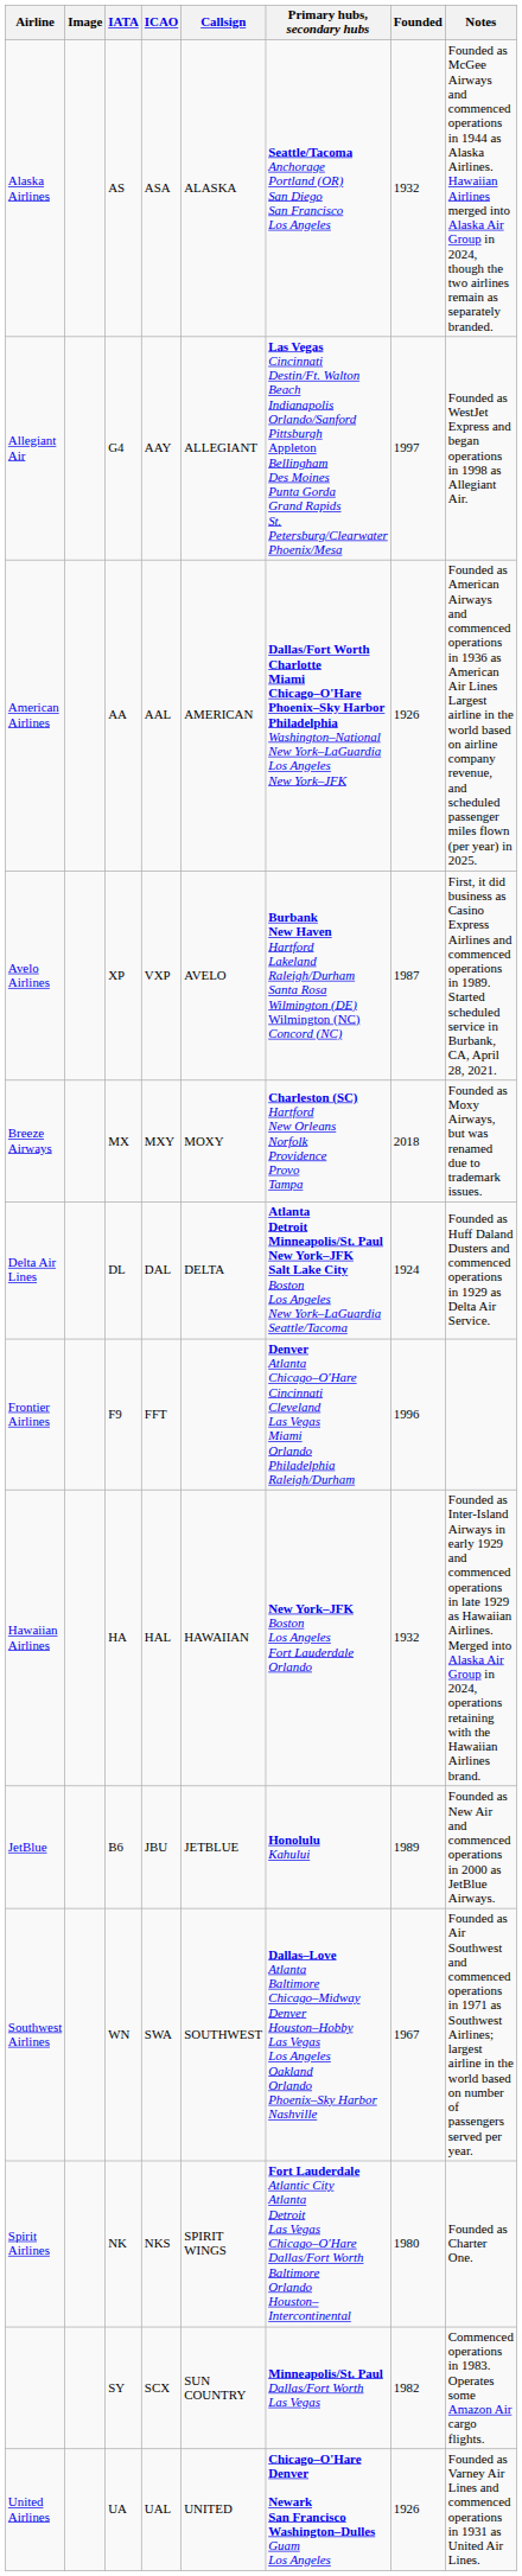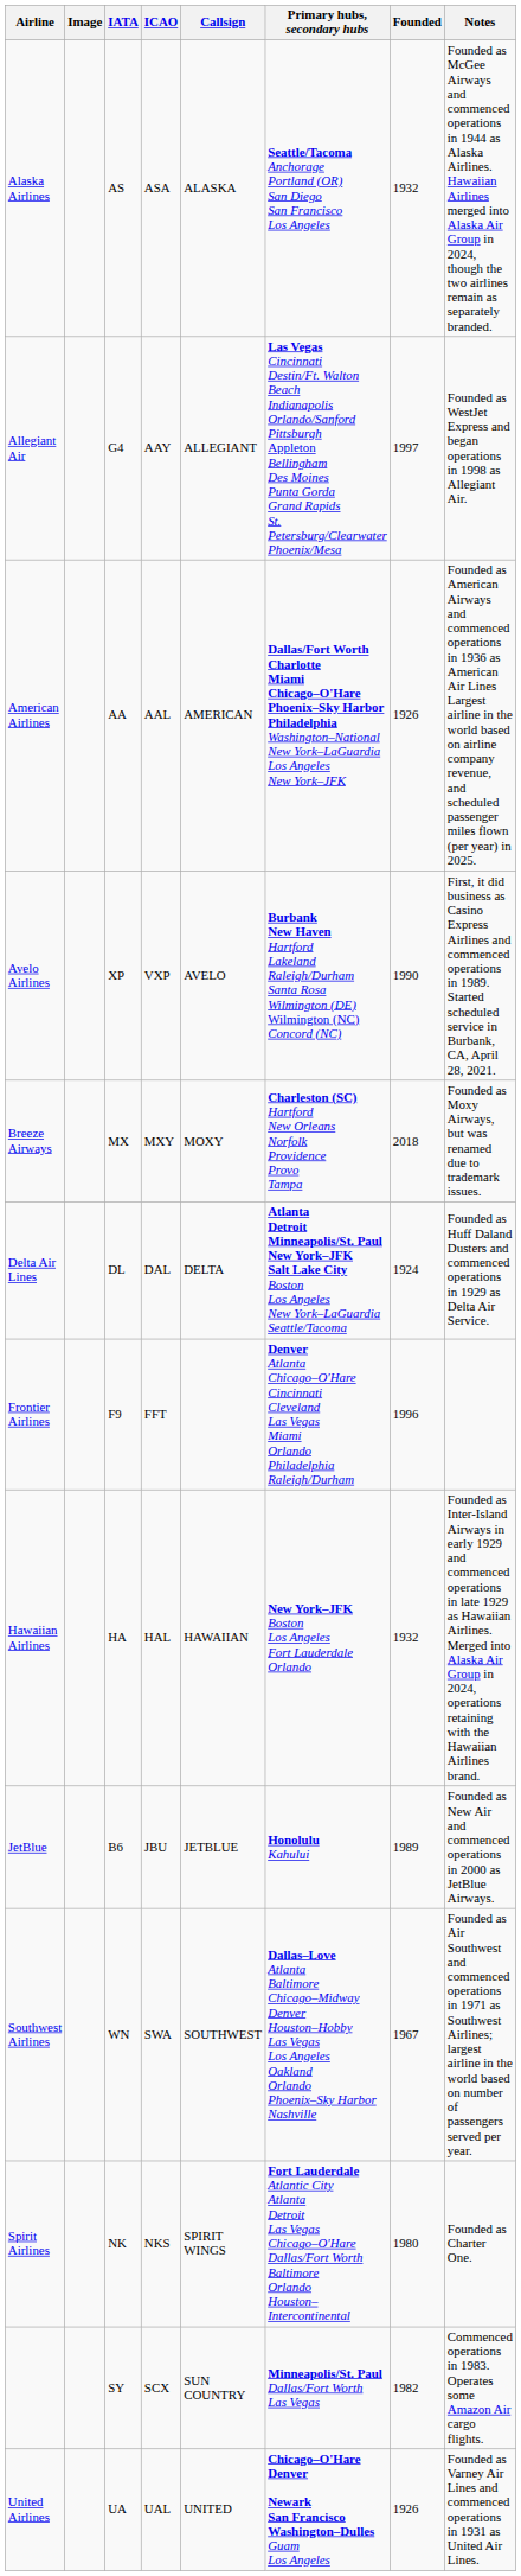Avelo Airlines | Founded: 1987 -> 1990
